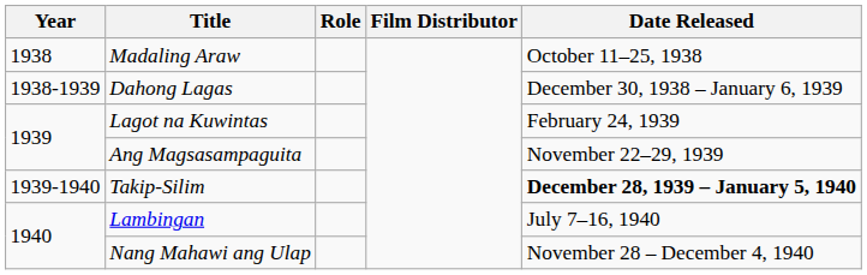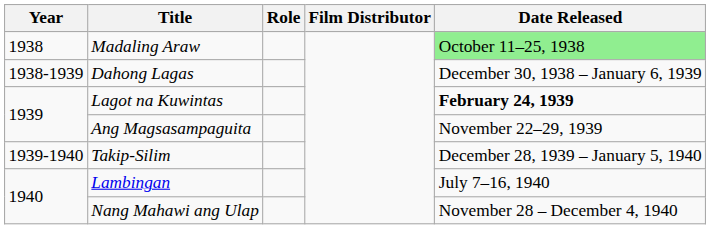Madaling Araw | Date Released: no background -> lightgreen background
Lagot na Kuwintas | Date Released: normal -> bold
Takip-Silim | Date Released: bold -> normal
